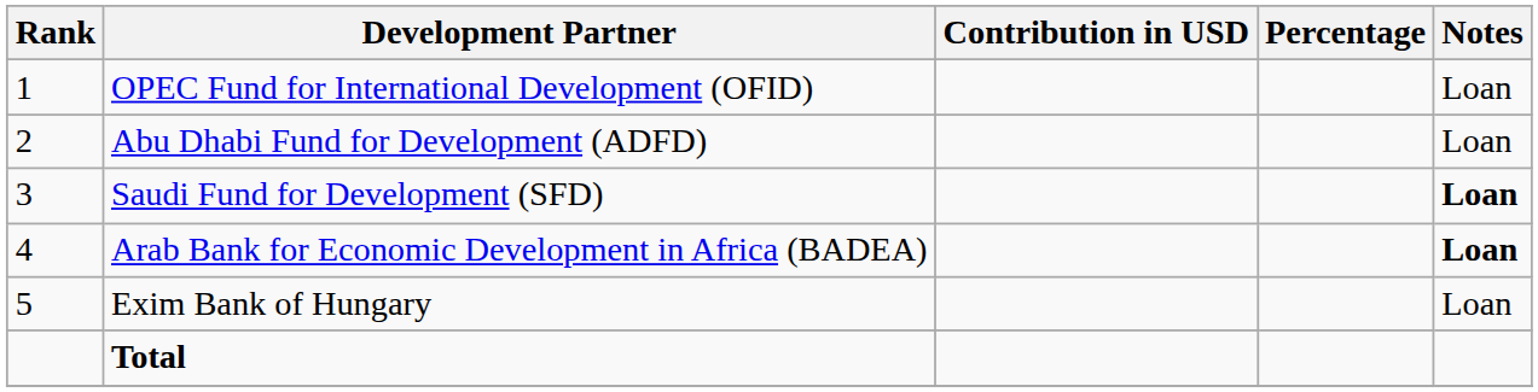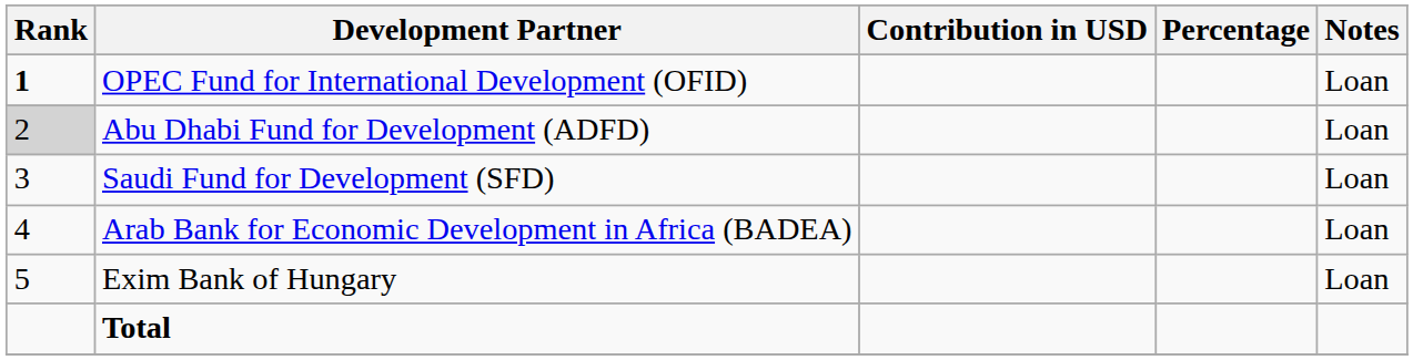OPEC Fund for International Development (OFID) | Rank: normal -> bold
Abu Dhabi Fund for Development (ADFD) | Rank: no background -> lightgrey background
Saudi Fund for Development (SFD) | Notes: bold -> normal
Arab Bank for Economic Development in Africa (BADEA) | Notes: bold -> normal
